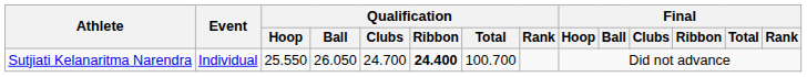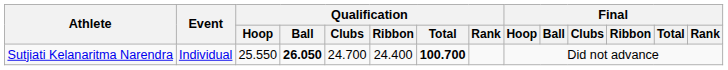Sutjiati Kelanaritma Narendra | Qualification / Ball: normal -> bold
Sutjiati Kelanaritma Narendra | Qualification / Ribbon: bold -> normal
Sutjiati Kelanaritma Narendra | Qualification / Total: normal -> bold
